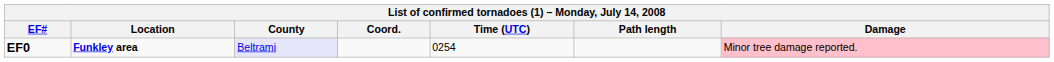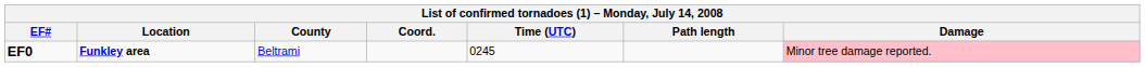EF0 | County: lavender background -> no background
EF0 | Time (UTC): 0254 -> 0245
